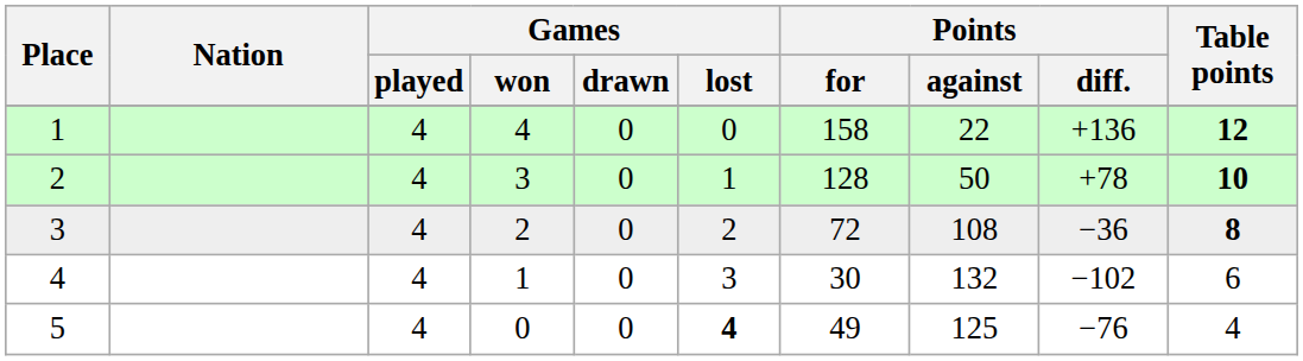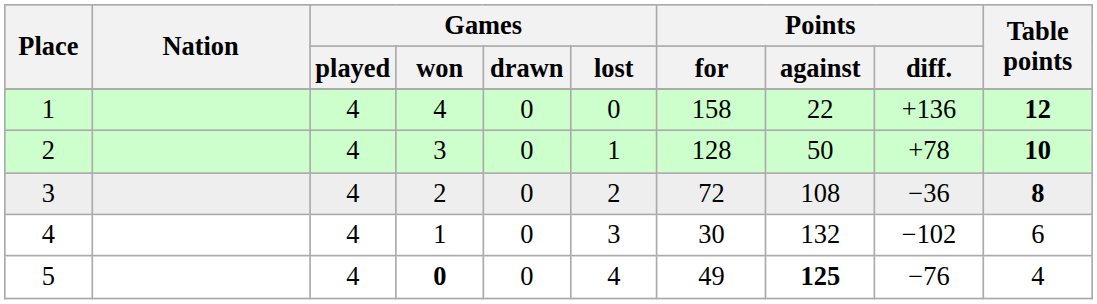5 | Games / won: normal -> bold
5 | Games / lost: bold -> normal
5 | Points / against: normal -> bold
